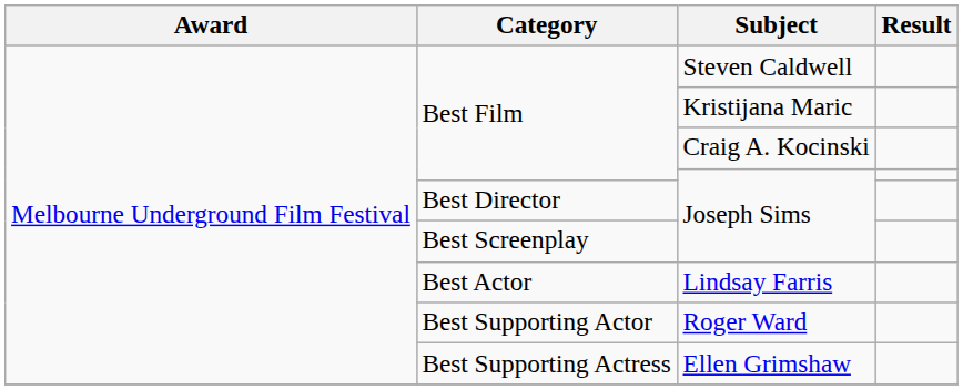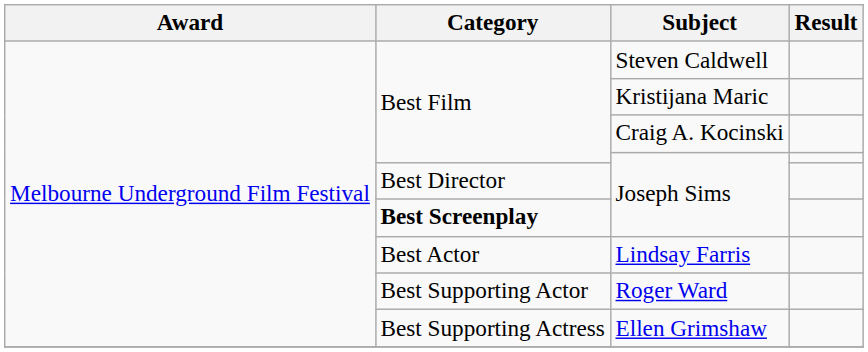Best Screenplay / Joseph Sims | Category: normal -> bold
